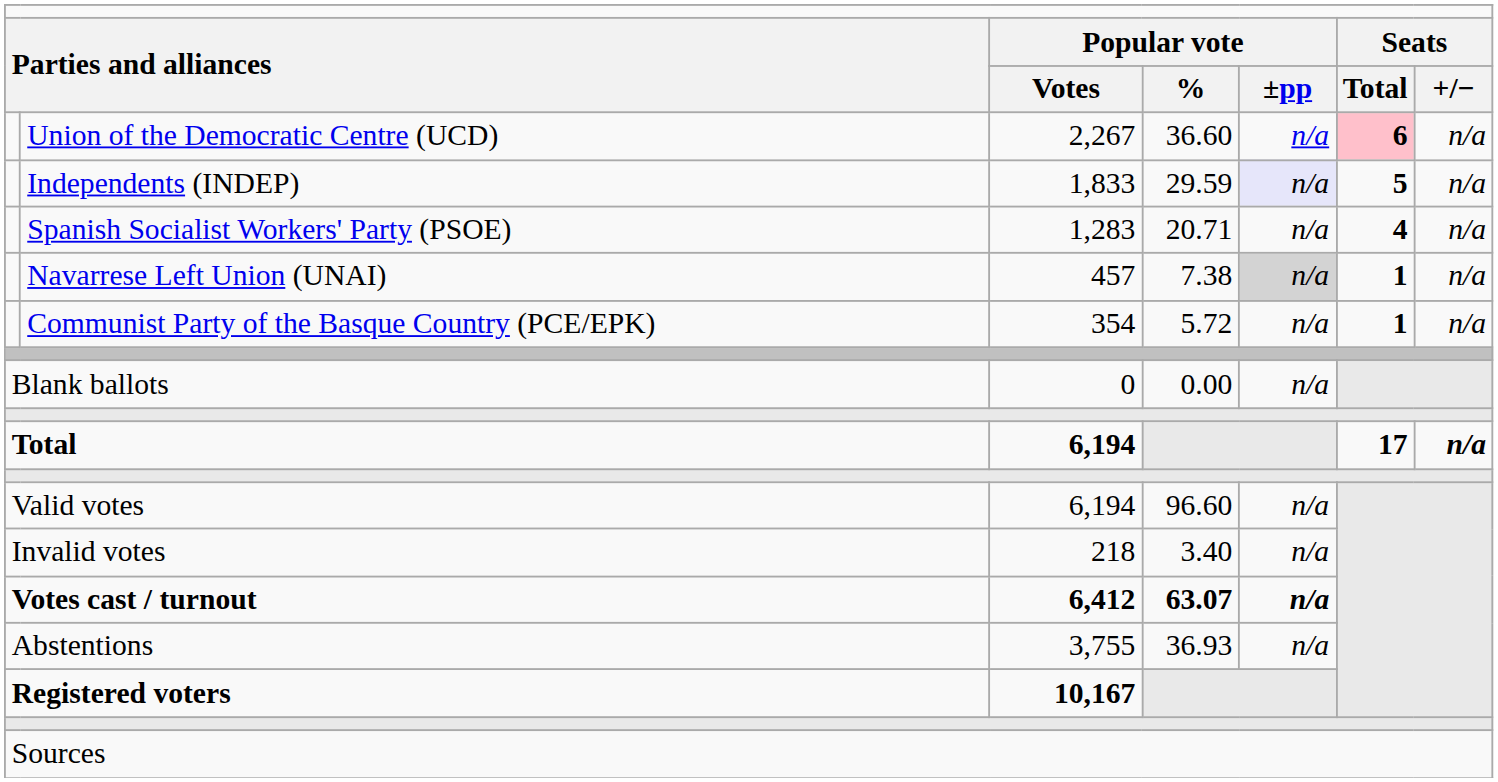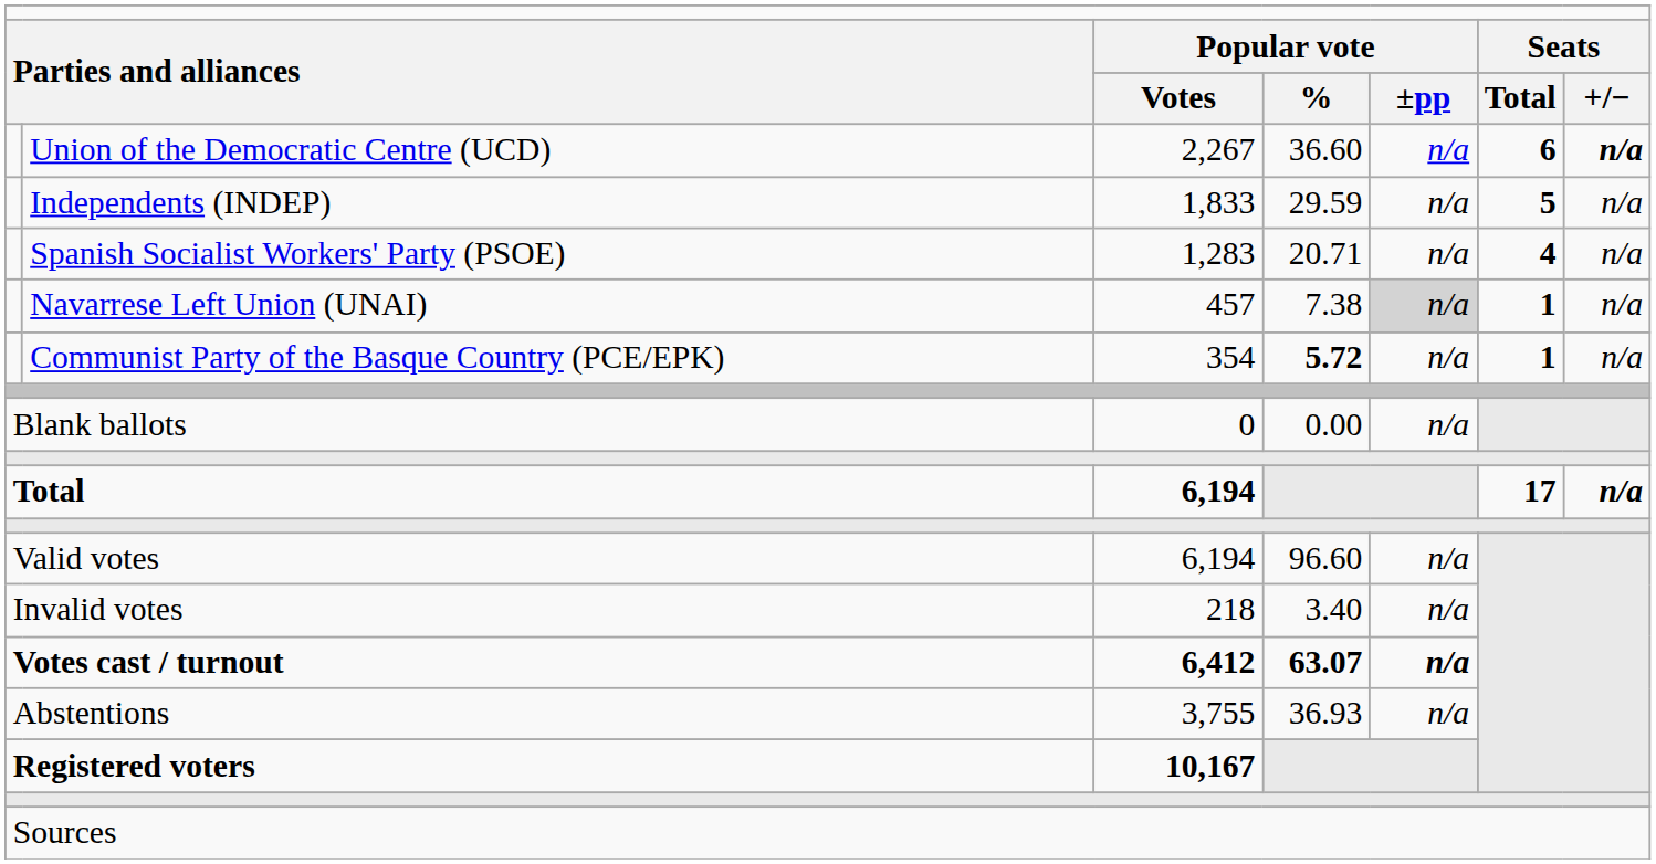Union of the Democratic Centre (UCD) | column 6: pink background -> no background
Union of the Democratic Centre (UCD) | column 7: normal -> bold
Independents (INDEP) | column 5: lavender background -> no background
Communist Party of the Basque Country (PCE/EPK) | column 4: normal -> bold
